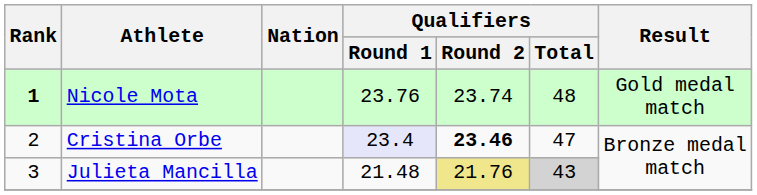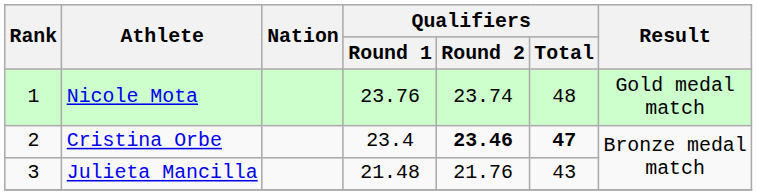Nicole Mota | Rank: bold -> normal
Cristina Orbe | Qualifiers / Round 1: lavender background -> no background
Cristina Orbe | Qualifiers / Total: normal -> bold
Julieta Mancilla | Qualifiers / Round 2: khaki background -> no background
Julieta Mancilla | Qualifiers / Total: lightgrey background -> no background
